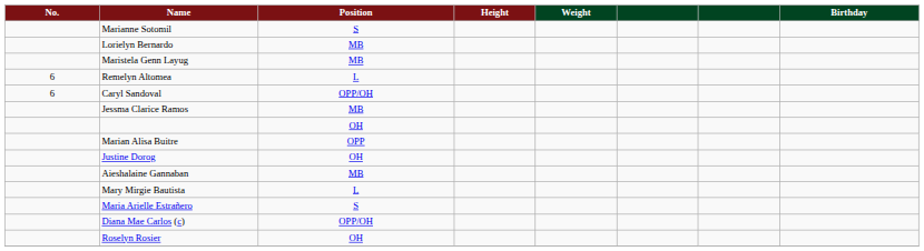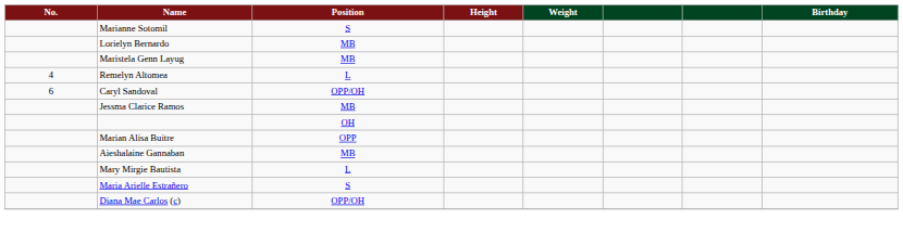Remelyn Altomea | No.: 6 -> 4
- row: Justine Dorog | OH
- row: Roselyn Rosier | OH
